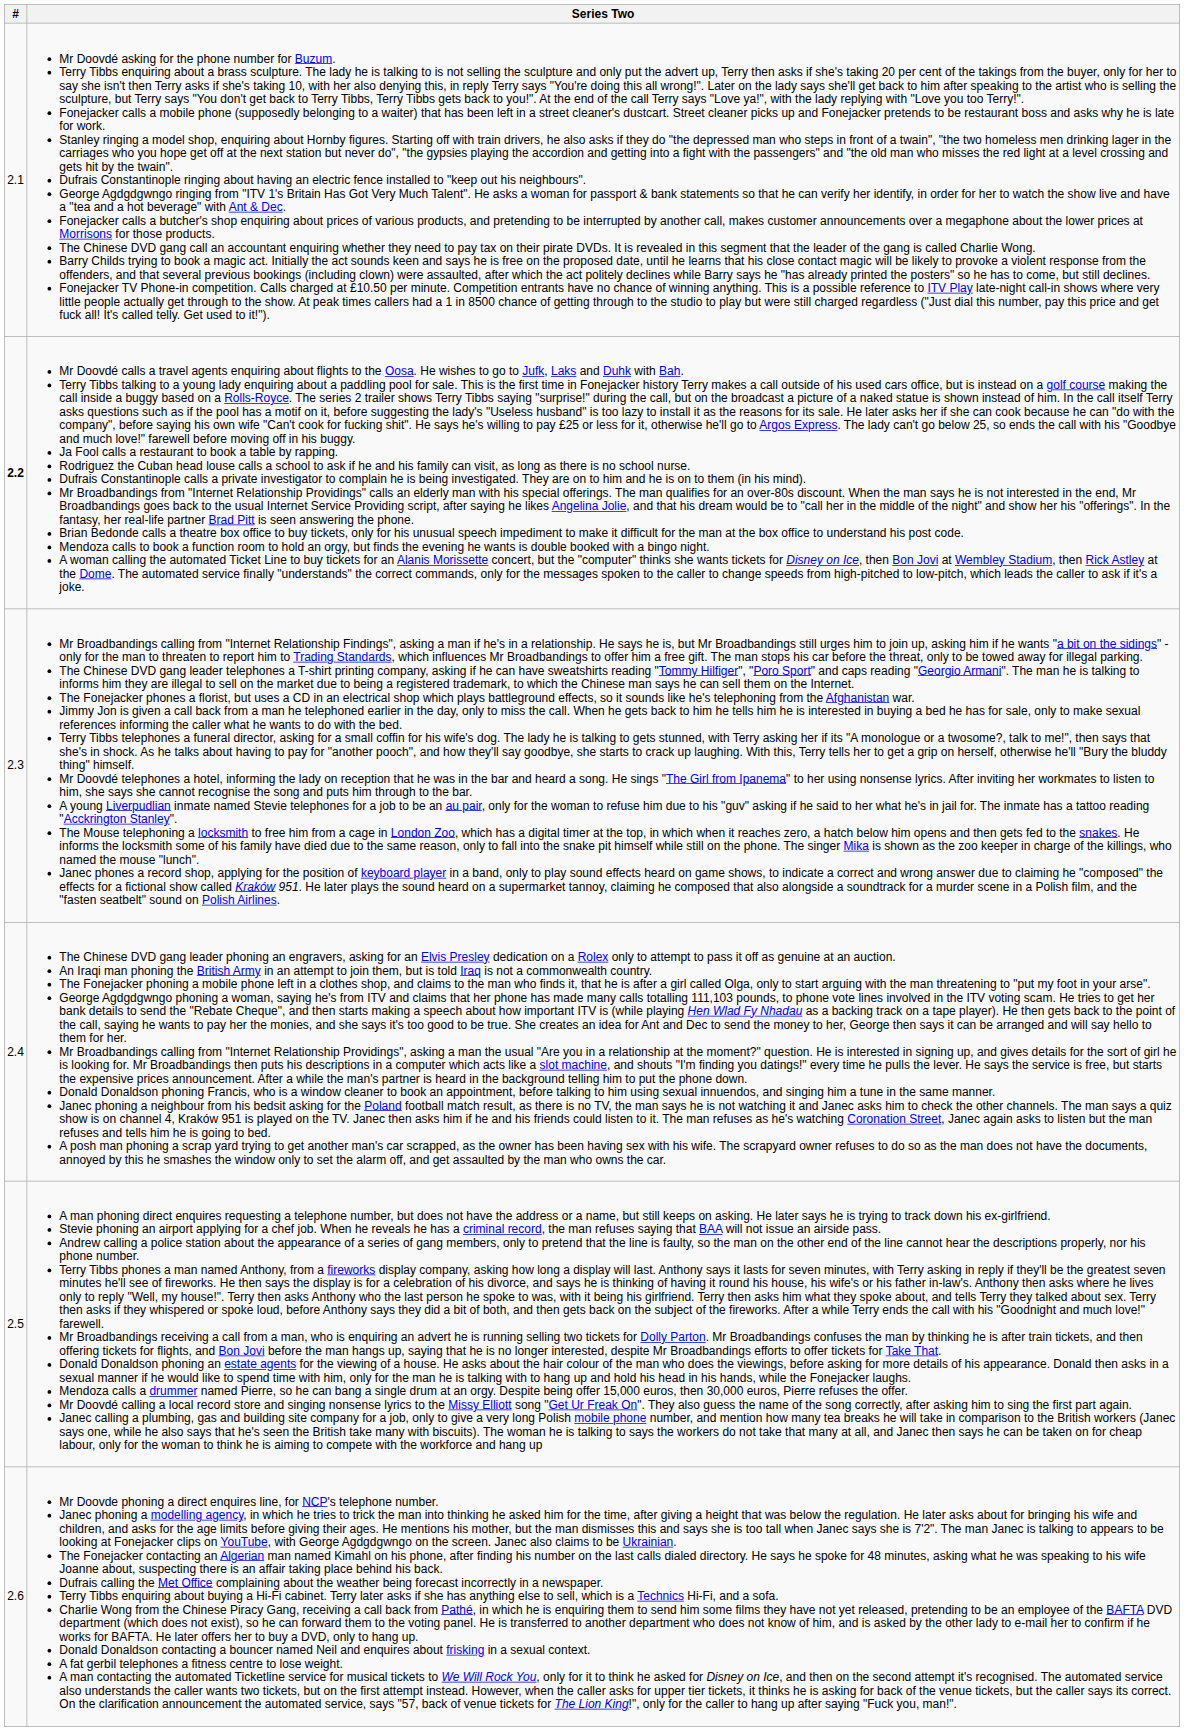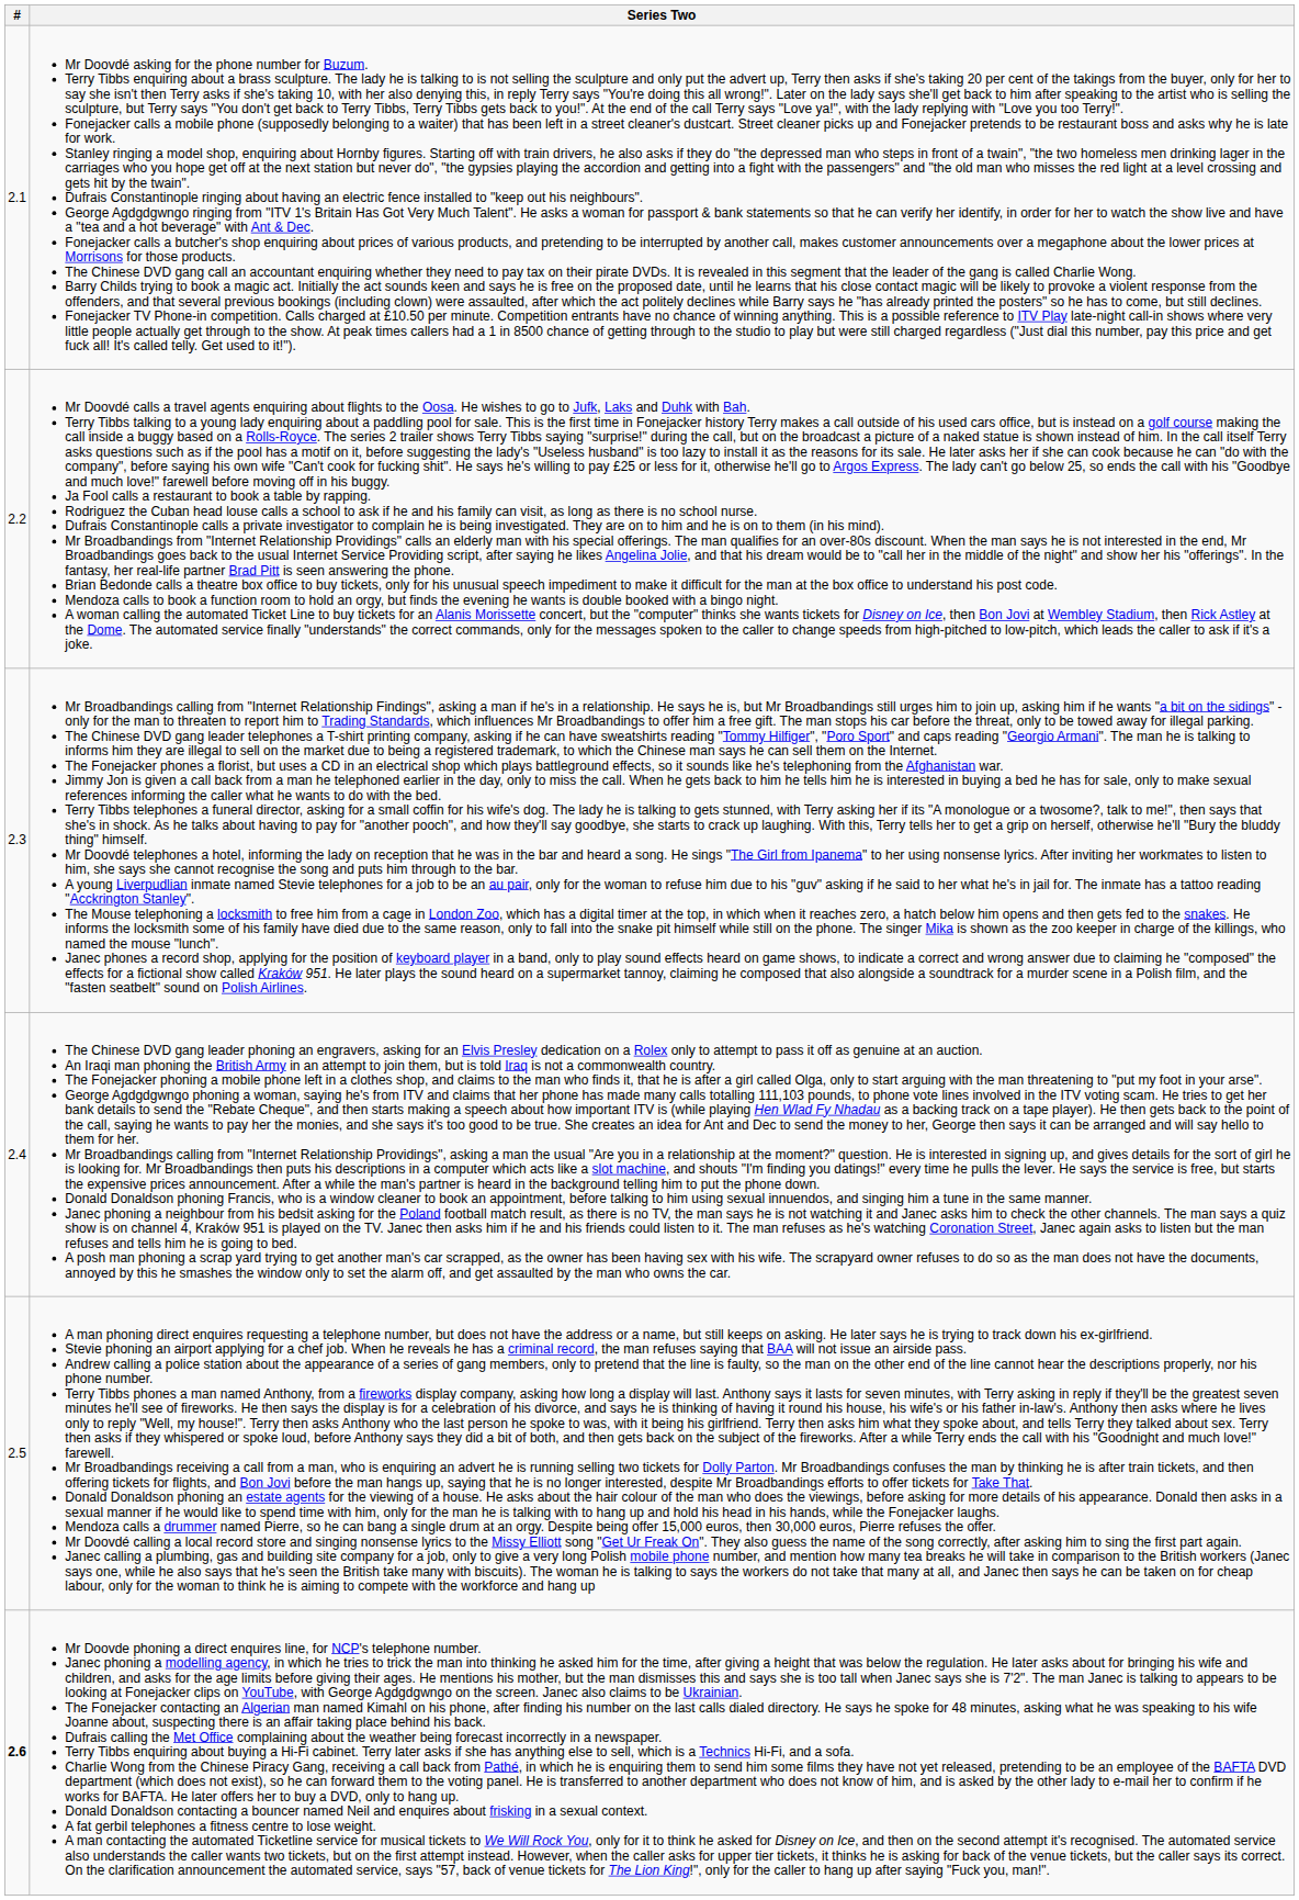row 3 | #: bold -> normal
row 7 | #: normal -> bold
